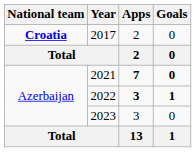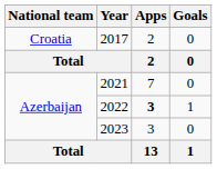2017 | National team: bold -> normal
2021 | Apps: bold -> normal
2021 | Goals: bold -> normal
2022 | Goals: bold -> normal
